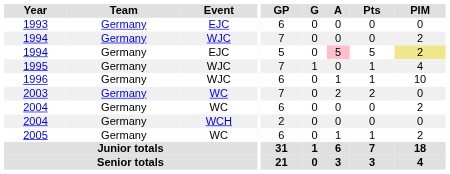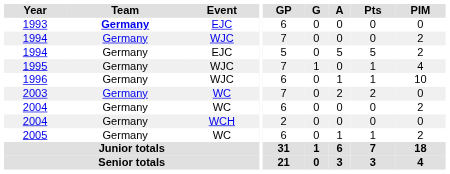1993 | Team: normal -> bold
1994 / EJC | A: pink background -> no background
1994 / EJC | PIM: khaki background -> no background
